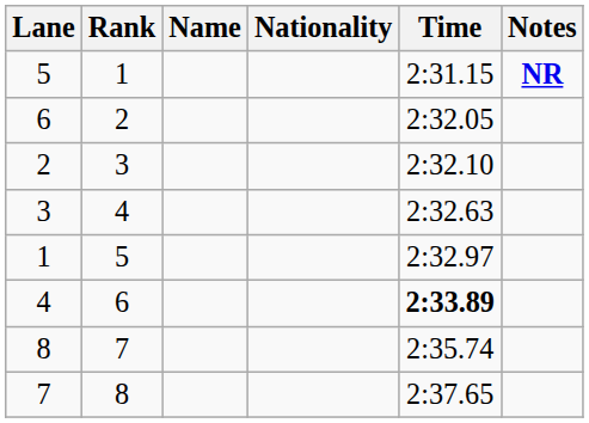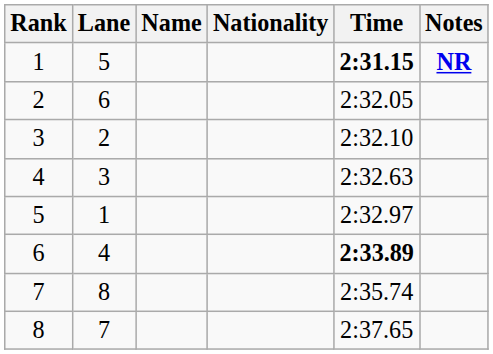columns swapped: Rank <-> Lane
row 2 | Time: normal -> bold
